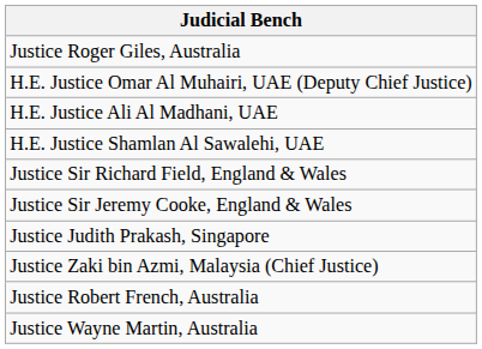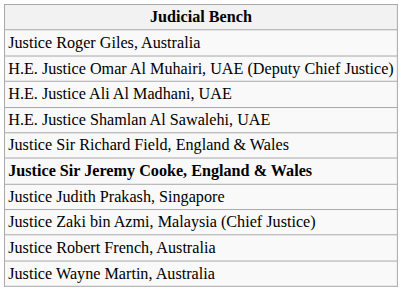row 7 | column 1: normal -> bold
